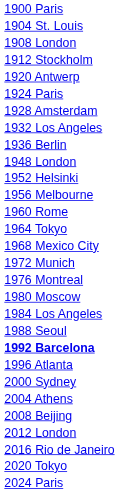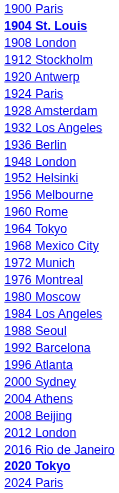1904 St. Louis | column 1: normal -> bold
1992 Barcelona | column 1: bold -> normal
2020 Tokyo | column 1: normal -> bold
